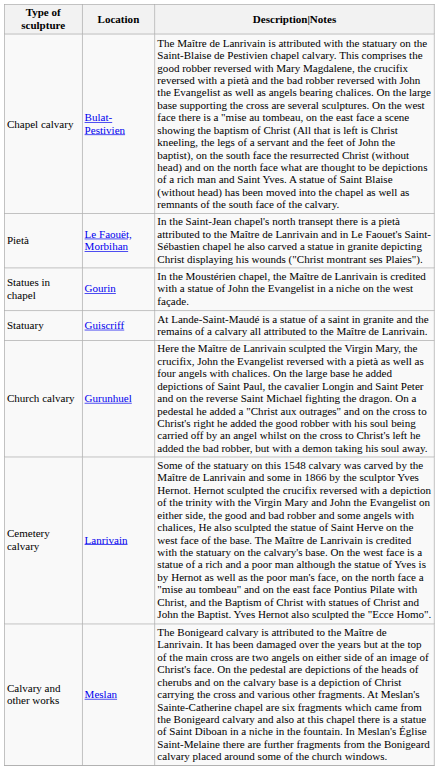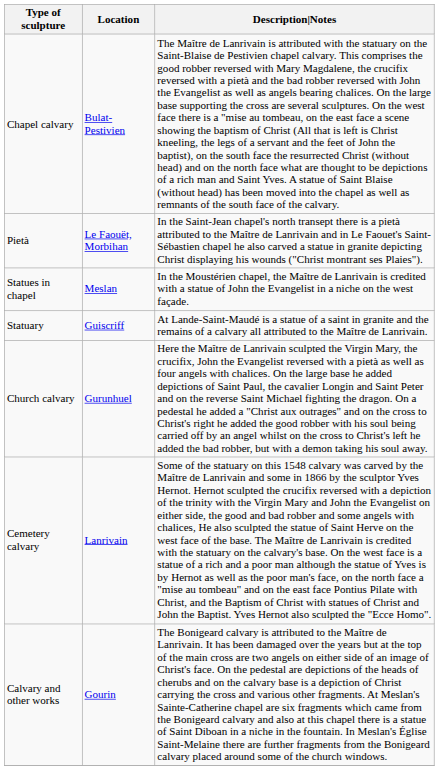Statues in chapel | Location: Gourin -> Meslan
Calvary and other works | Location: Meslan -> Gourin
